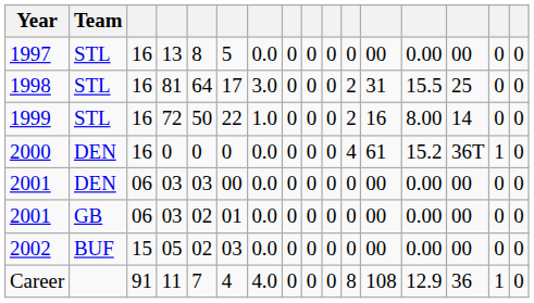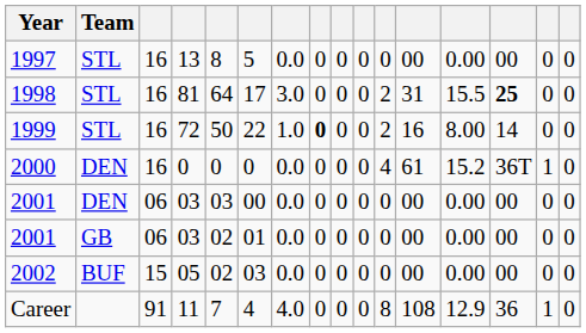1998 | column 14: normal -> bold
1999 | column 8: normal -> bold
